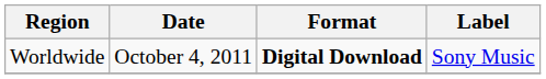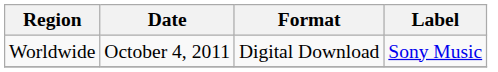Worldwide | Format: bold -> normal
